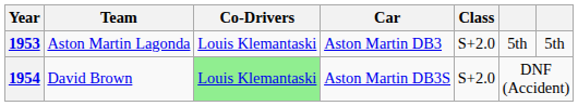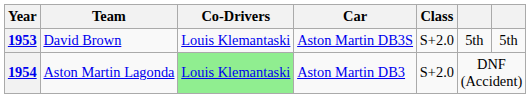1953 | Team: Aston Martin Lagonda -> David Brown
1953 | Car: Aston Martin DB3 -> Aston Martin DB3S
1954 | Team: David Brown -> Aston Martin Lagonda
1954 | Car: Aston Martin DB3S -> Aston Martin DB3
